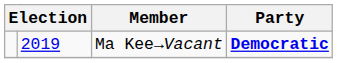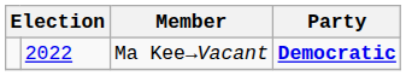Ma Kee→Vacant | column 2: 2019 -> 2022
